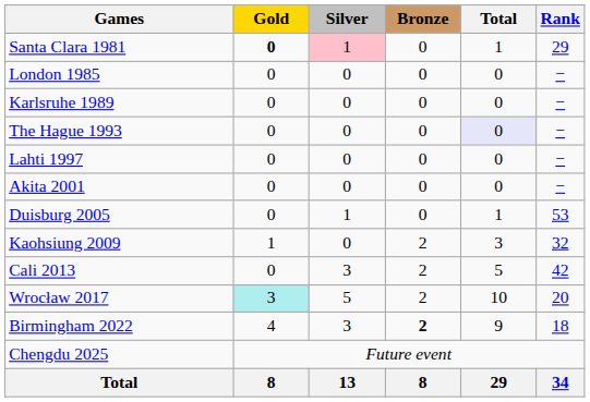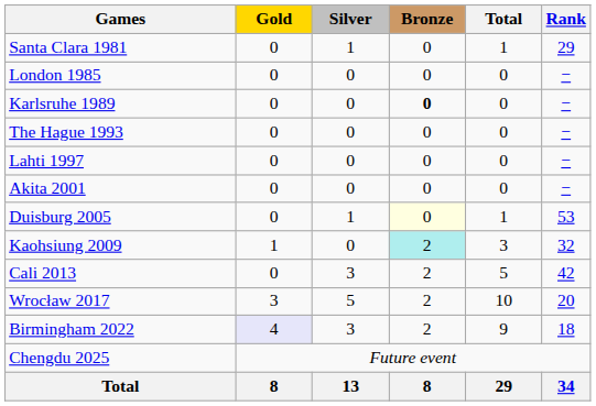Santa Clara 1981 | Gold: bold -> normal
Santa Clara 1981 | Silver: pink background -> no background
Karlsruhe 1989 | Bronze: normal -> bold
The Hague 1993 | Total: lavender background -> no background
Duisburg 2005 | Bronze: no background -> lightyellow background
Kaohsiung 2009 | Bronze: no background -> paleturquoise background
Wrocław 2017 | Gold: paleturquoise background -> no background
Birmingham 2022 | Gold: no background -> lavender background
Birmingham 2022 | Bronze: bold -> normal
